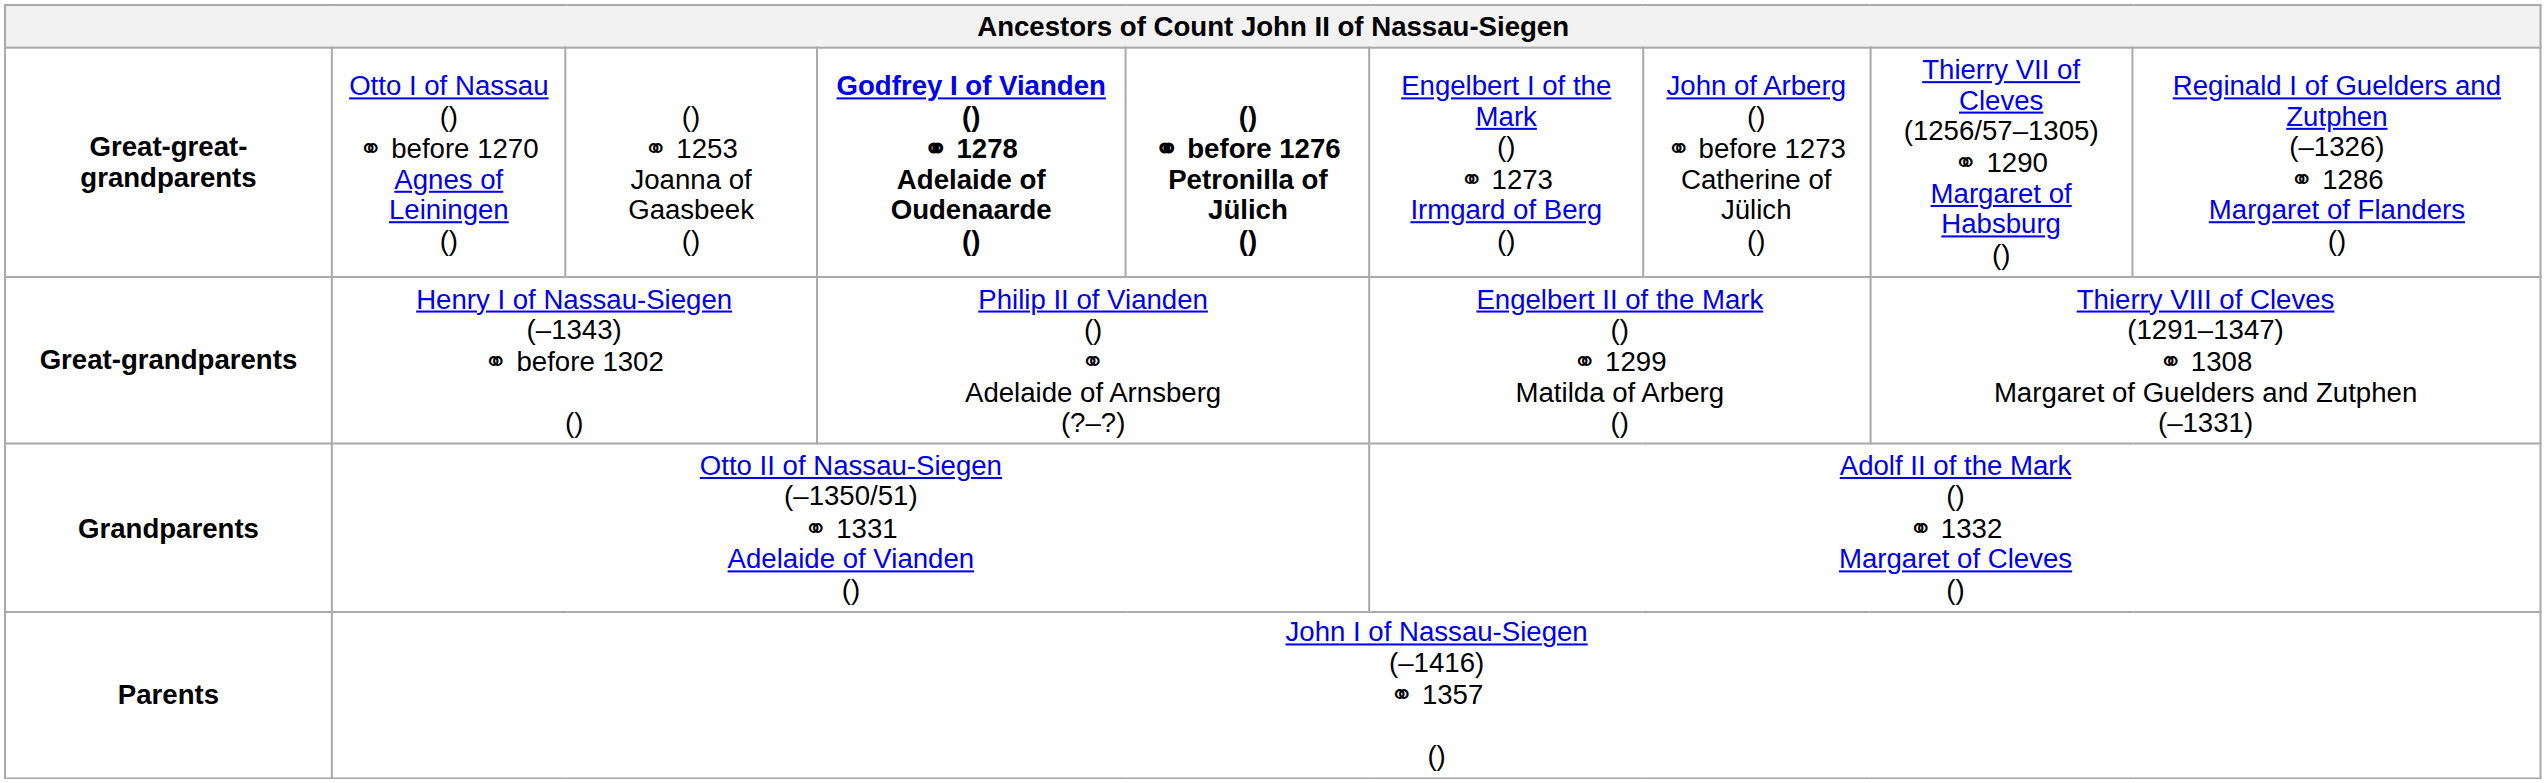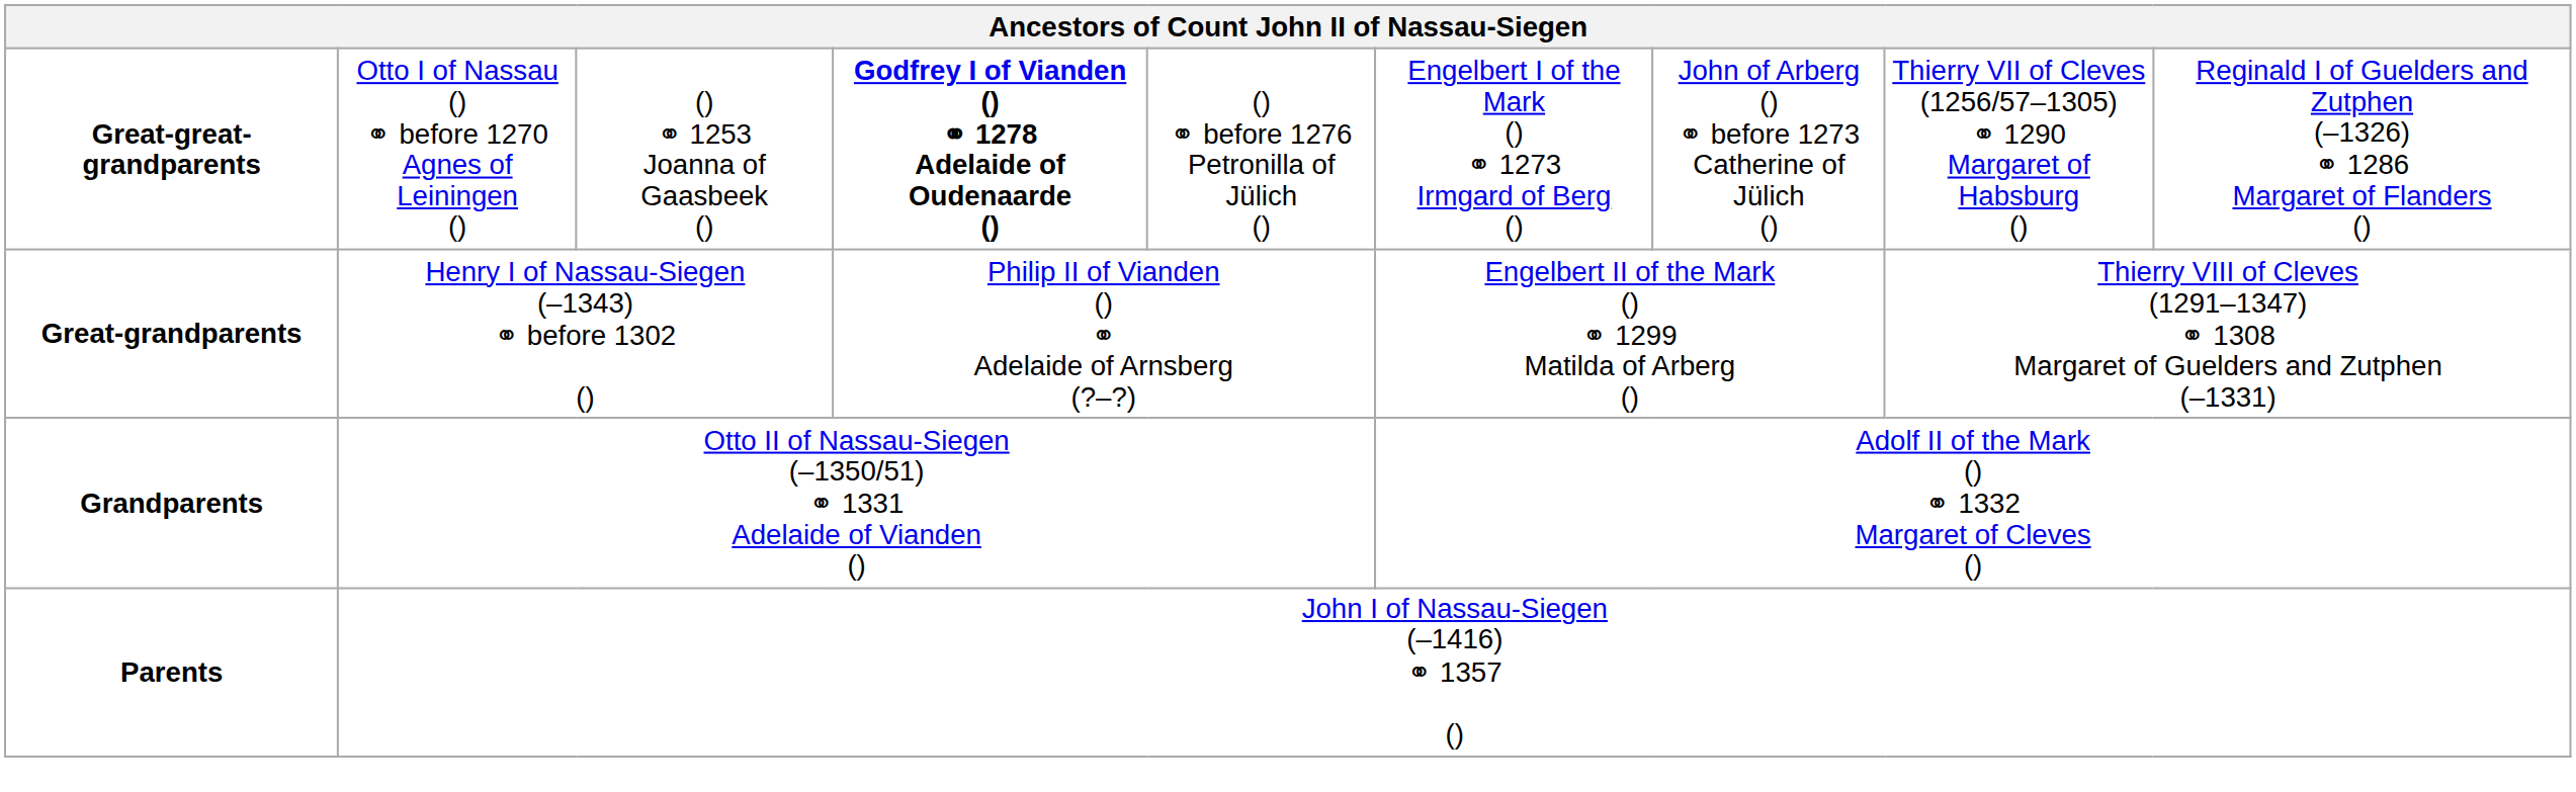Great-great-grandparents | column 5: bold -> normal
